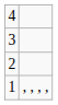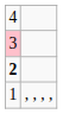3 | column 1: no background -> pink background
2 | column 1: normal -> bold
